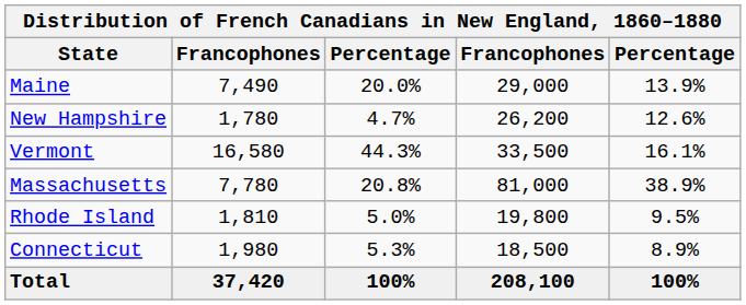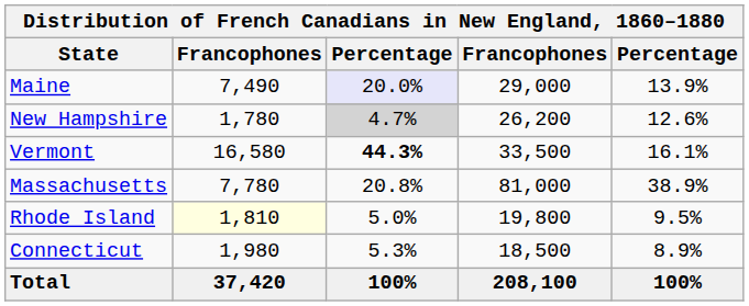Maine | column 3: no background -> lavender background
New Hampshire | column 3: no background -> lightgrey background
Vermont | column 3: normal -> bold
Rhode Island | column 2: no background -> lightyellow background
